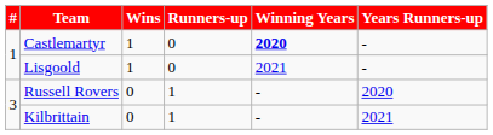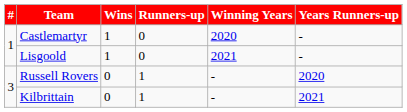Castlemartyr | Winning Years: bold -> normal
